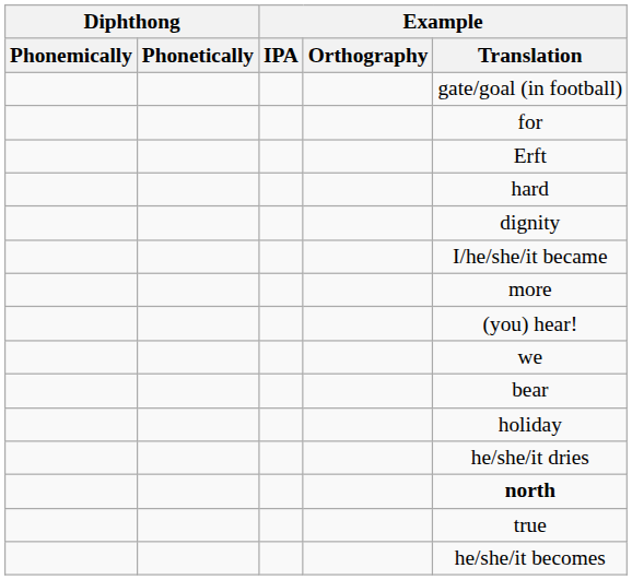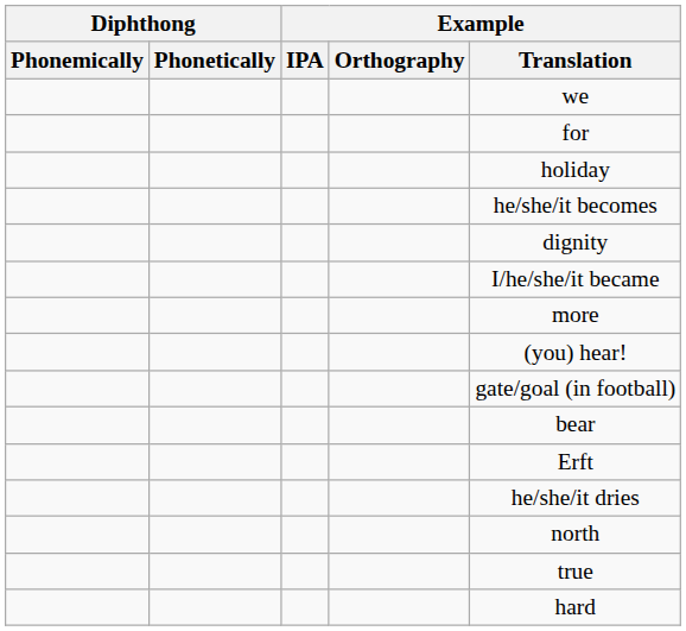row 3 | Example / Translation: gate/goal (in football) -> we
row 5 | Example / Translation: Erft -> holiday
row 6 | Example / Translation: hard -> he/she/it becomes
row 11 | Example / Translation: we -> gate/goal (in football)
row 13 | Example / Translation: holiday -> Erft
row 15 | Example / Translation: bold -> normal
row 17 | Example / Translation: he/she/it becomes -> hard
